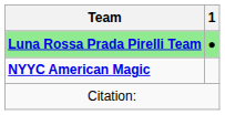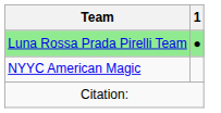Luna Rossa Prada Pirelli Team | Team: bold -> normal
NYYC American Magic | Team: bold -> normal
